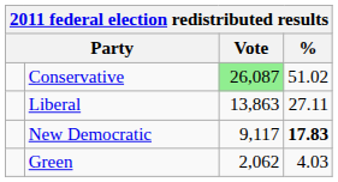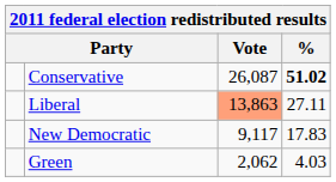Conservative | Vote: lightgreen background -> no background
Conservative | %: normal -> bold
Liberal | Vote: no background -> lightsalmon background
New Democratic | %: bold -> normal
